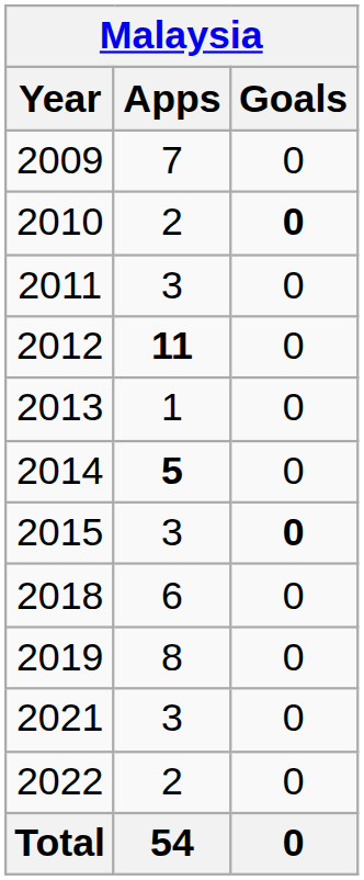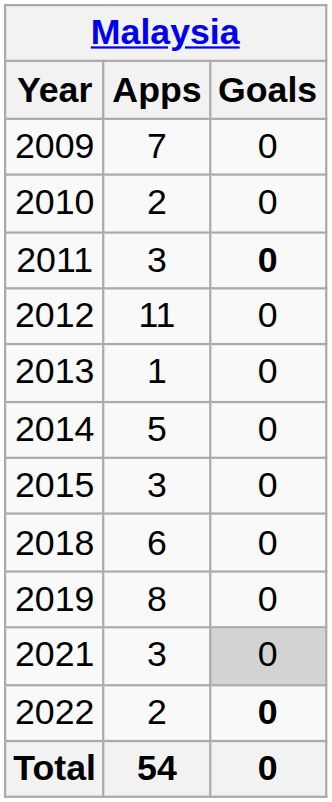2010 | Goals: bold -> normal
2011 | Goals: normal -> bold
2012 | Apps: bold -> normal
2014 | Apps: bold -> normal
2015 | Goals: bold -> normal
2021 | Goals: no background -> lightgrey background
2022 | Goals: normal -> bold
